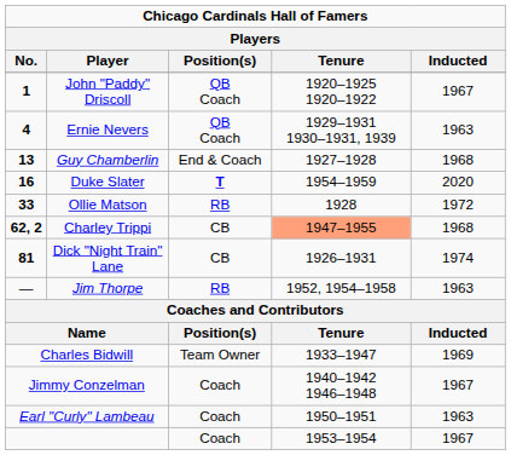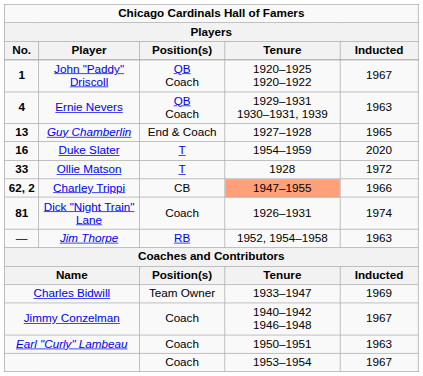Guy Chamberlin | Inducted: 1968 -> 1965
Duke Slater | Position(s): bold -> normal
Ollie Matson | Position(s): RB -> T
Charley Trippi | Inducted: 1968 -> 1966
Dick "Night Train" Lane | Position(s): CB -> Coach
